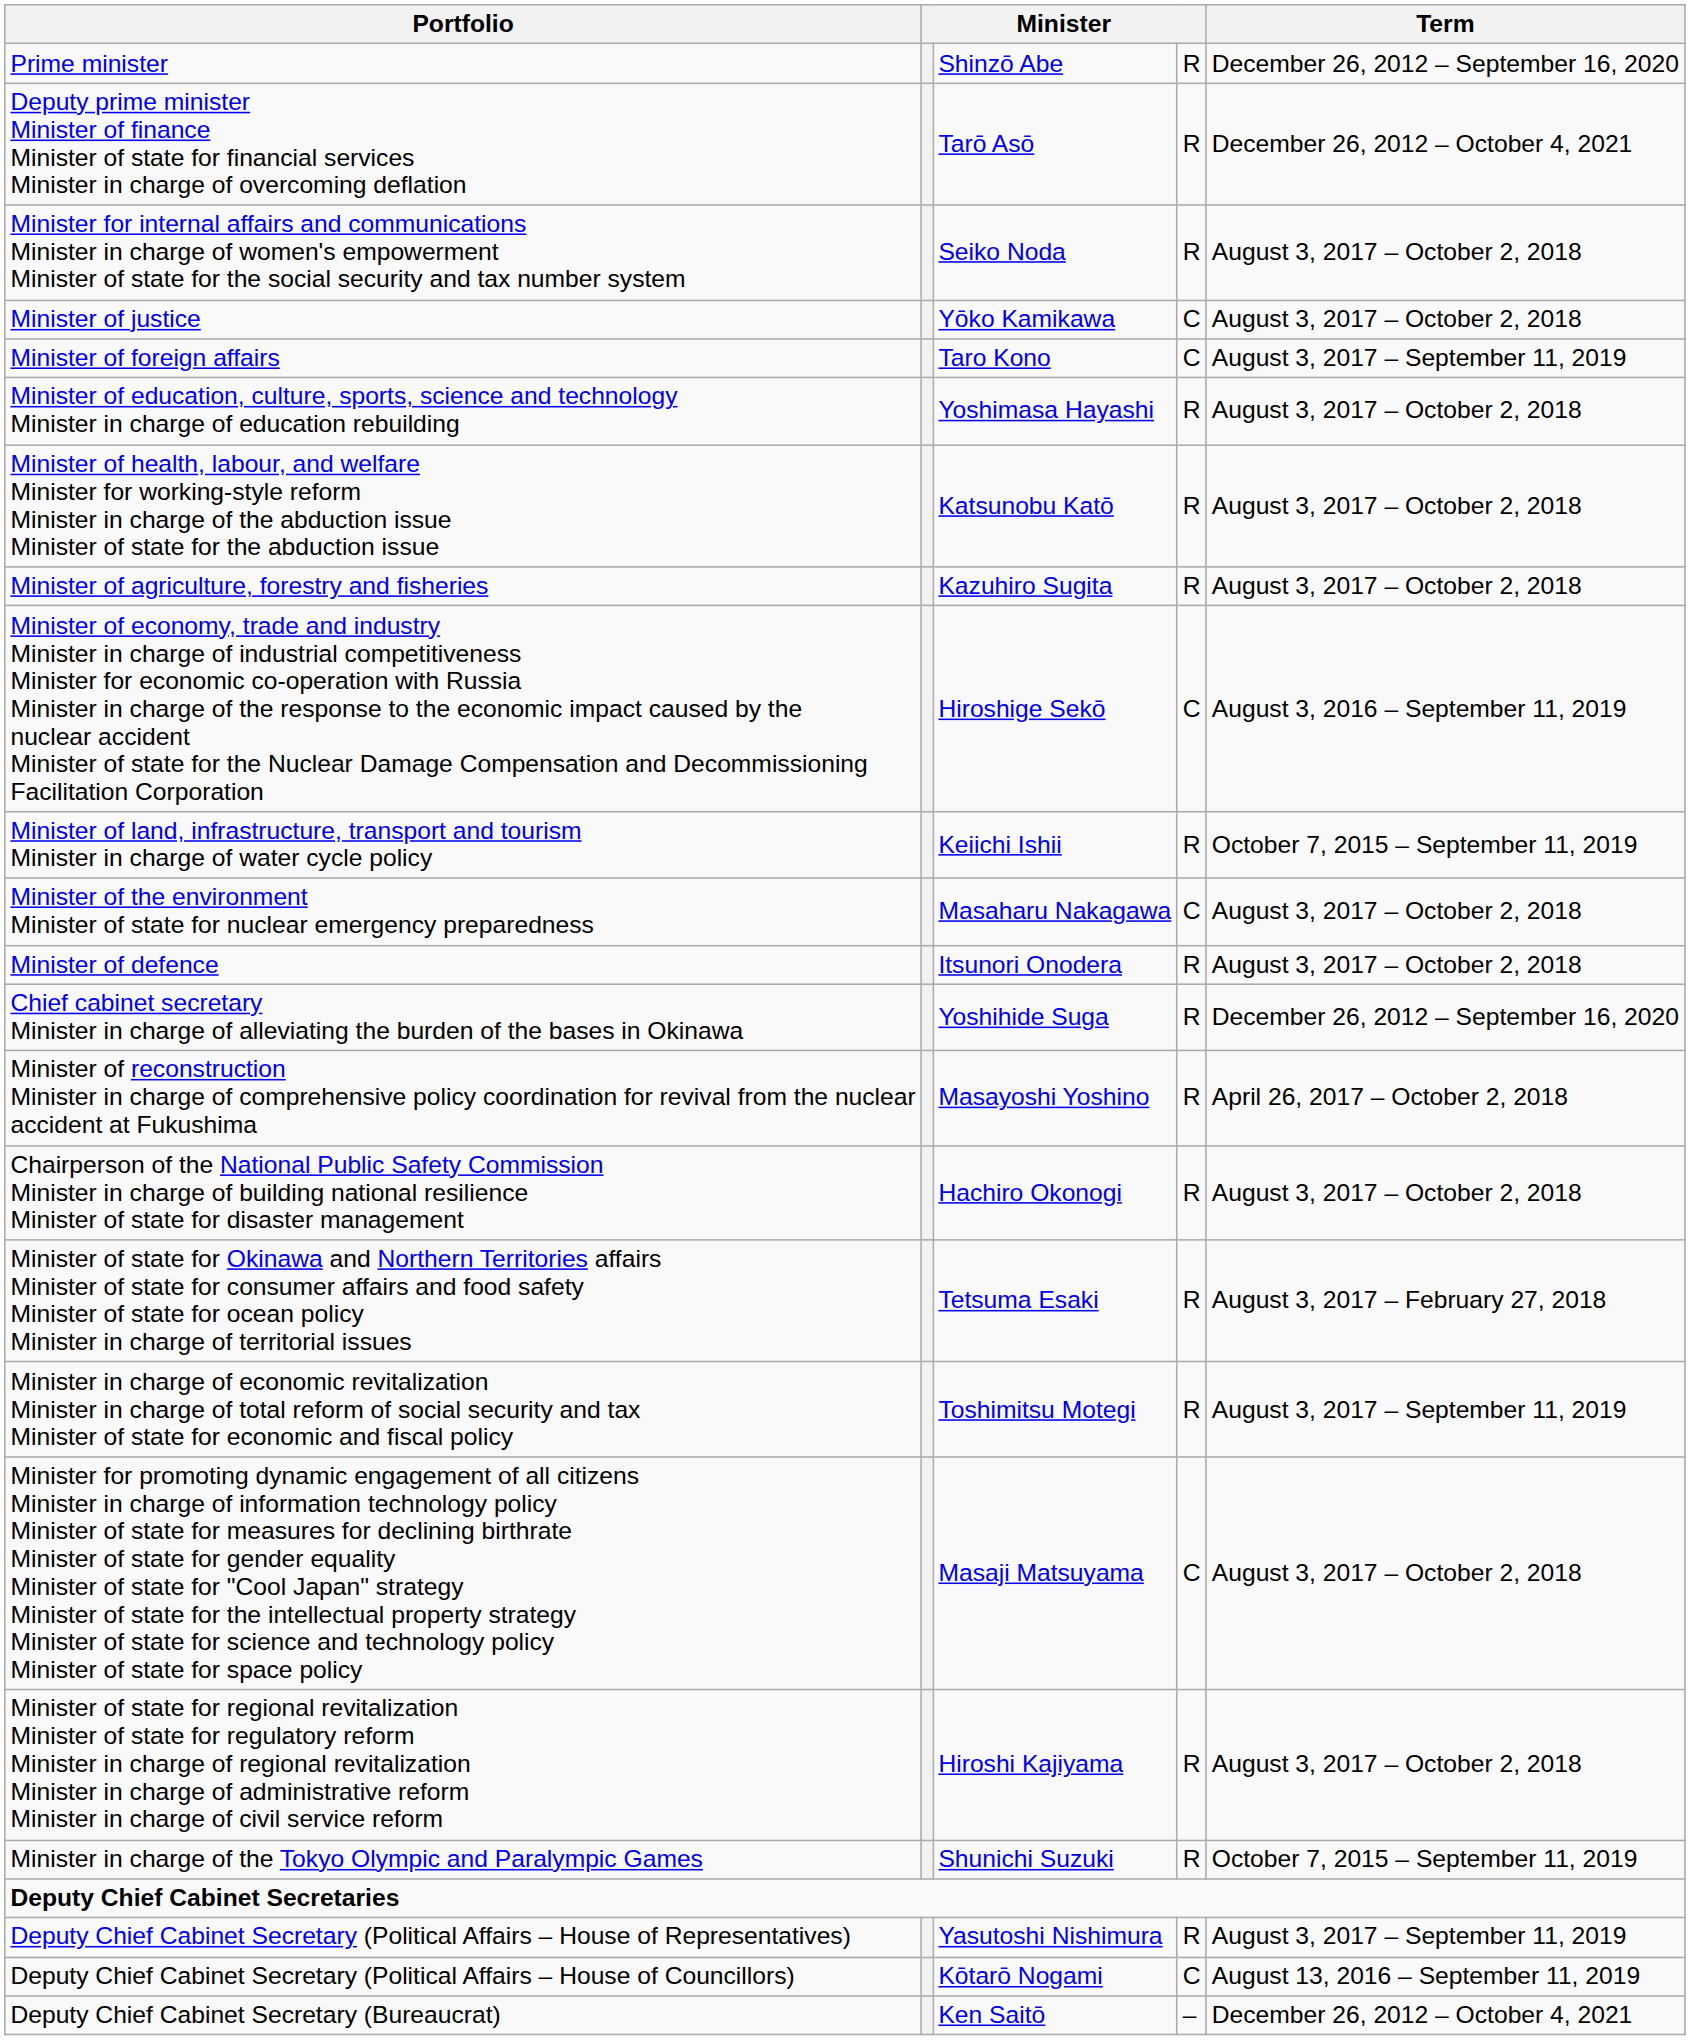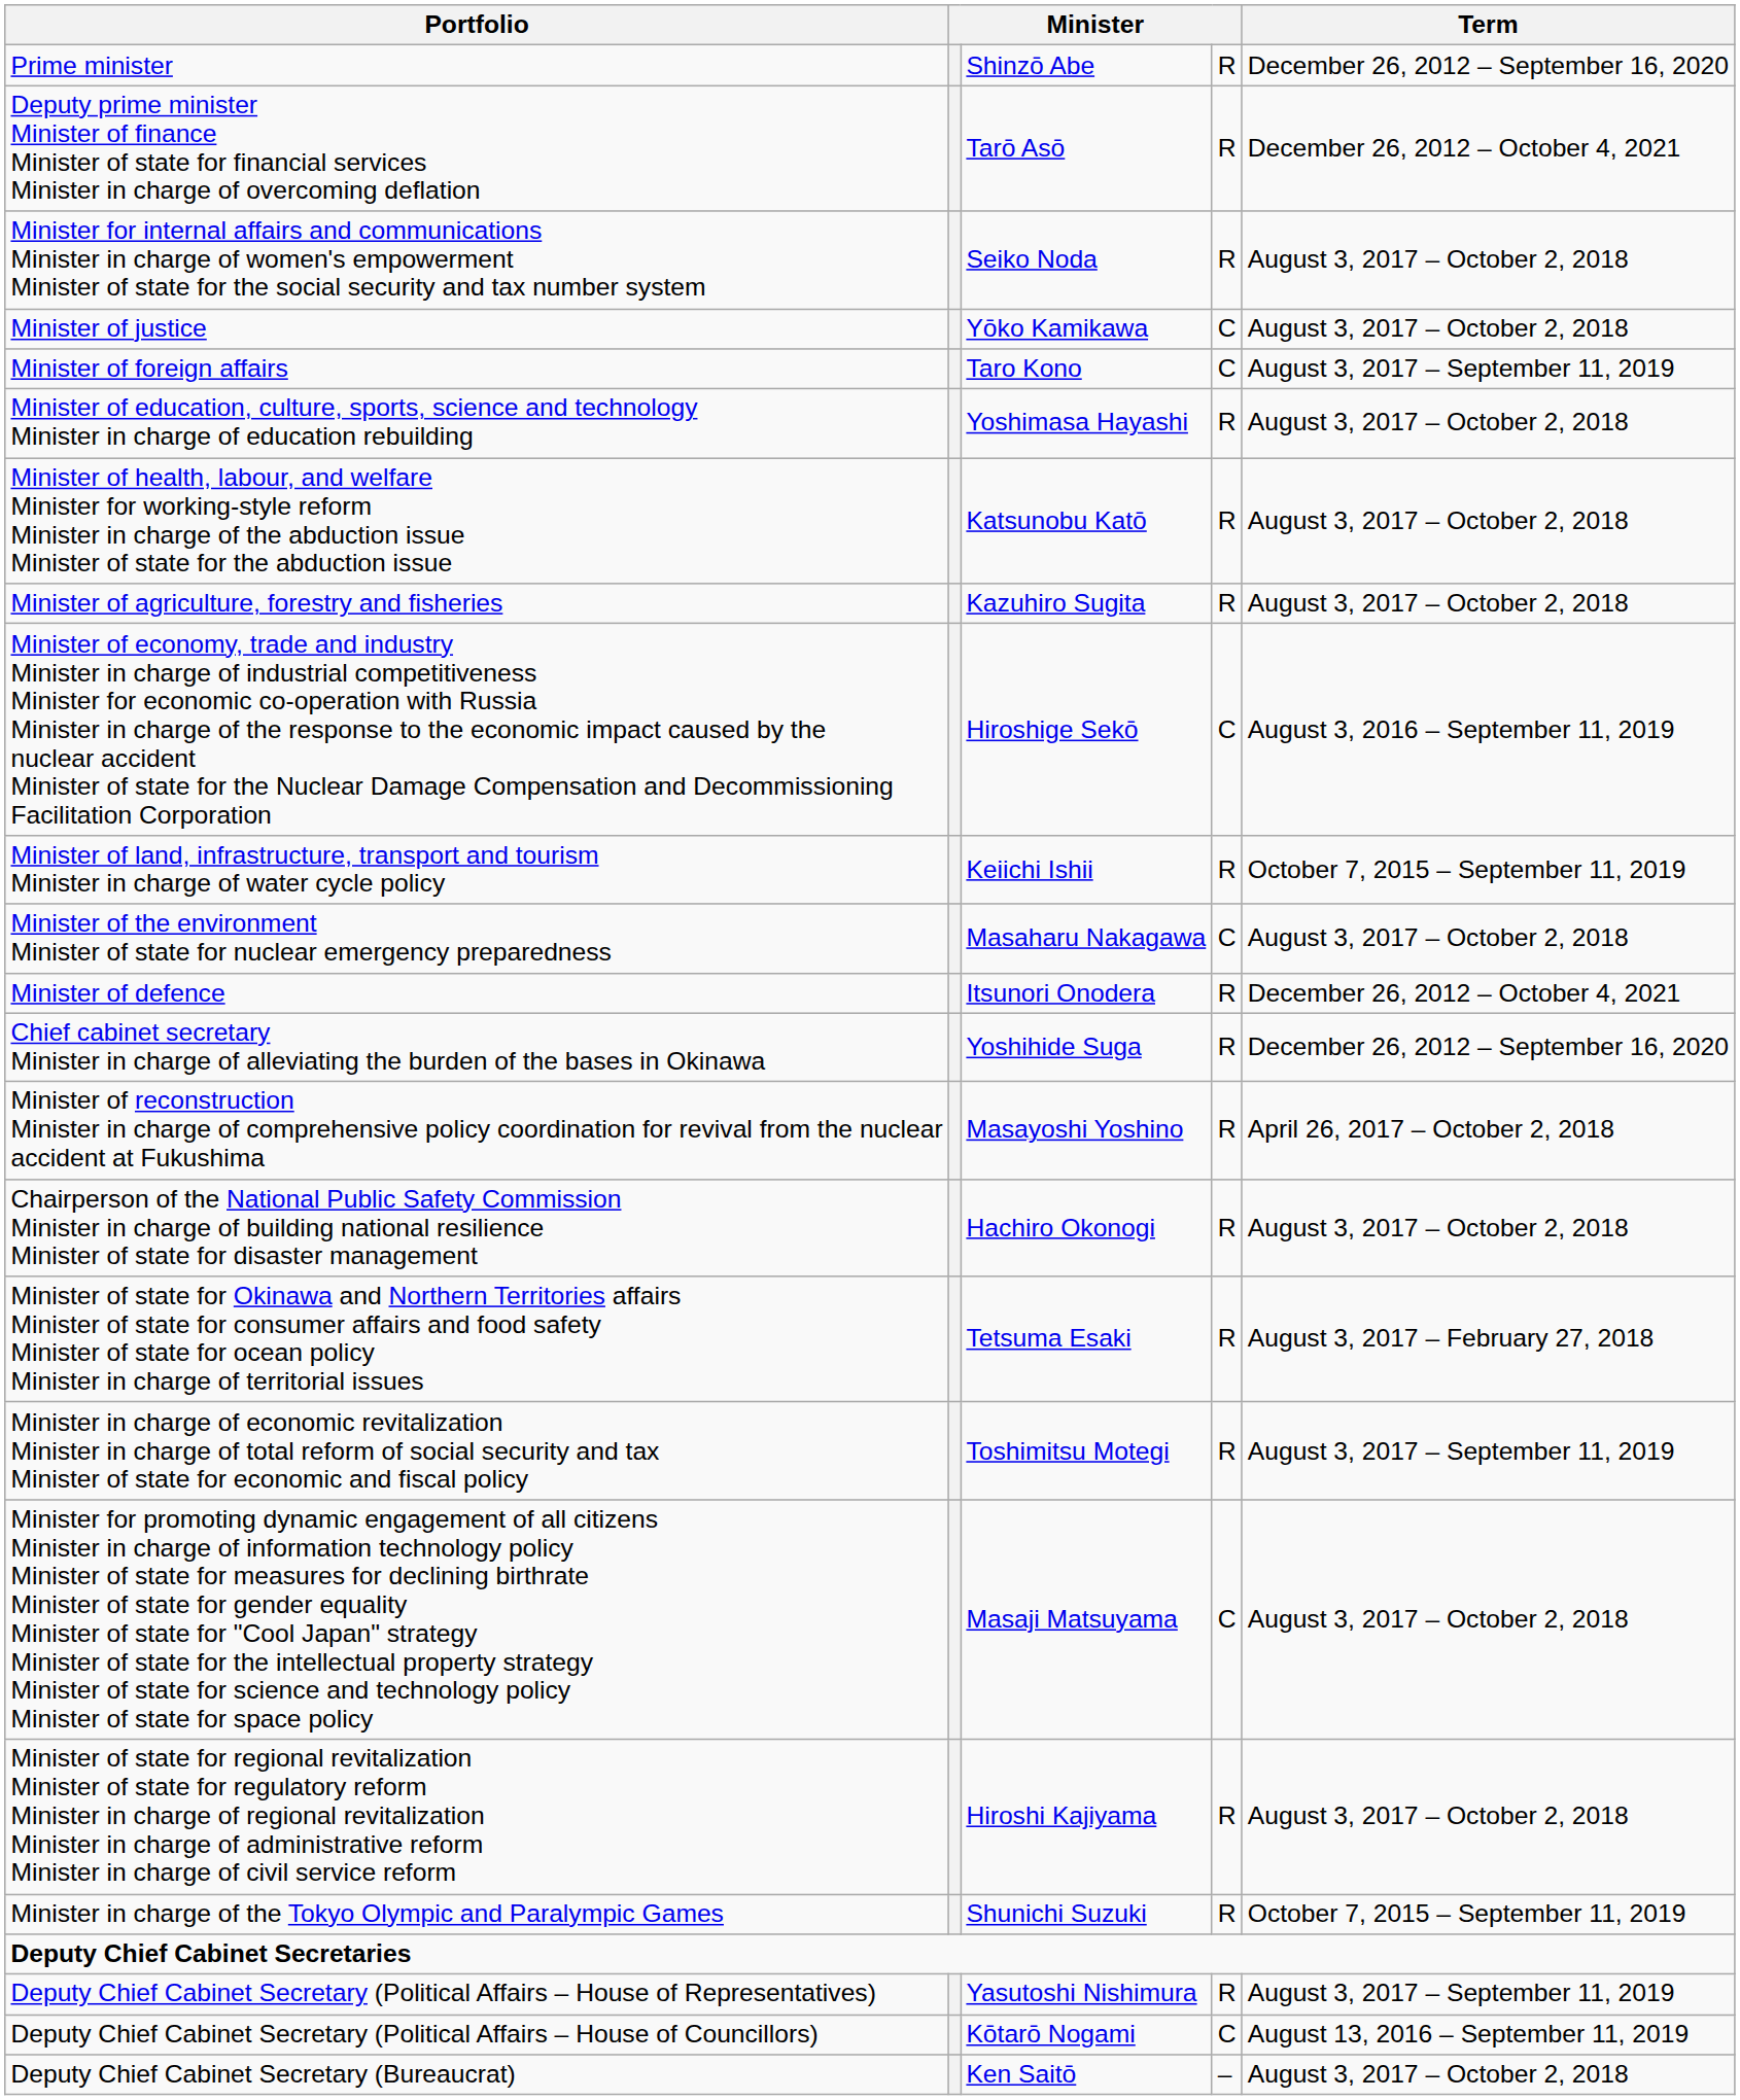Minister of defence | column 5: August 3, 2017 – October 2, 2018 -> December 26, 2012 – October 4, 2021
Deputy Chief Cabinet Secretary (Bureaucrat) | column 5: December 26, 2012 – October 4, 2021 -> August 3, 2017 – October 2, 2018
